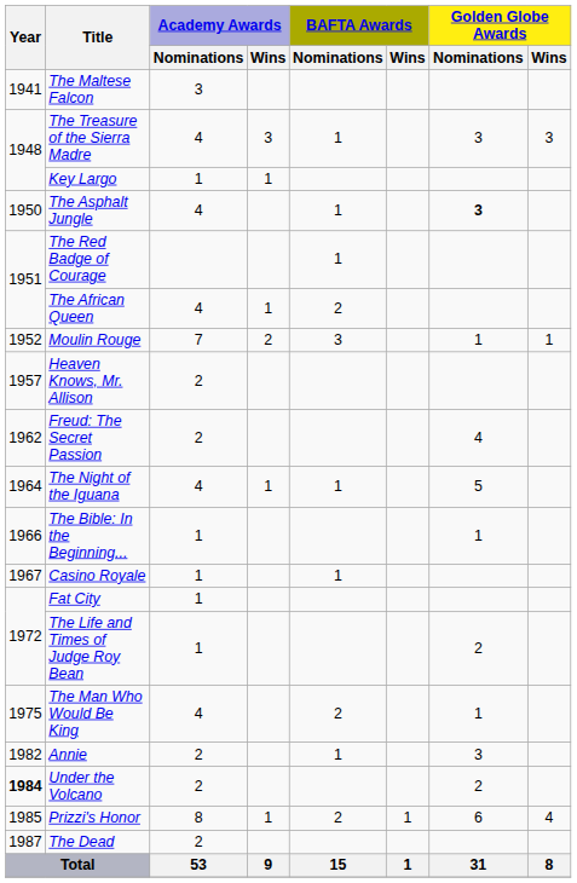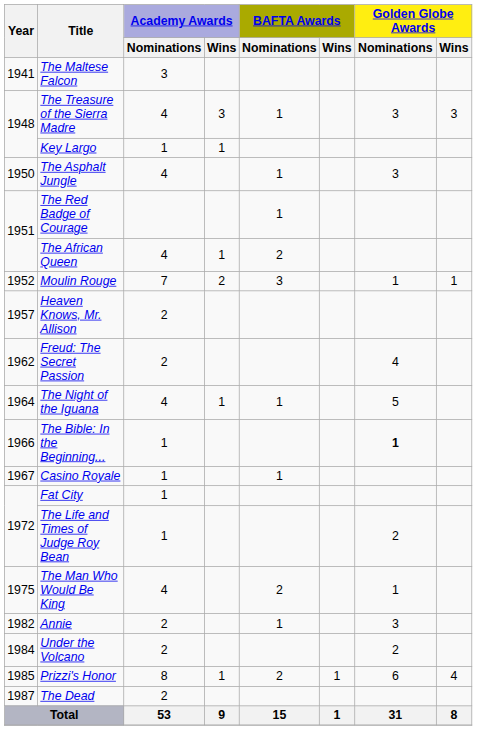The Asphalt Jungle | Golden Globe Awards / Nominations: bold -> normal
The Bible: In the Beginning... | Golden Globe Awards / Nominations: normal -> bold
Under the Volcano | Year: bold -> normal
